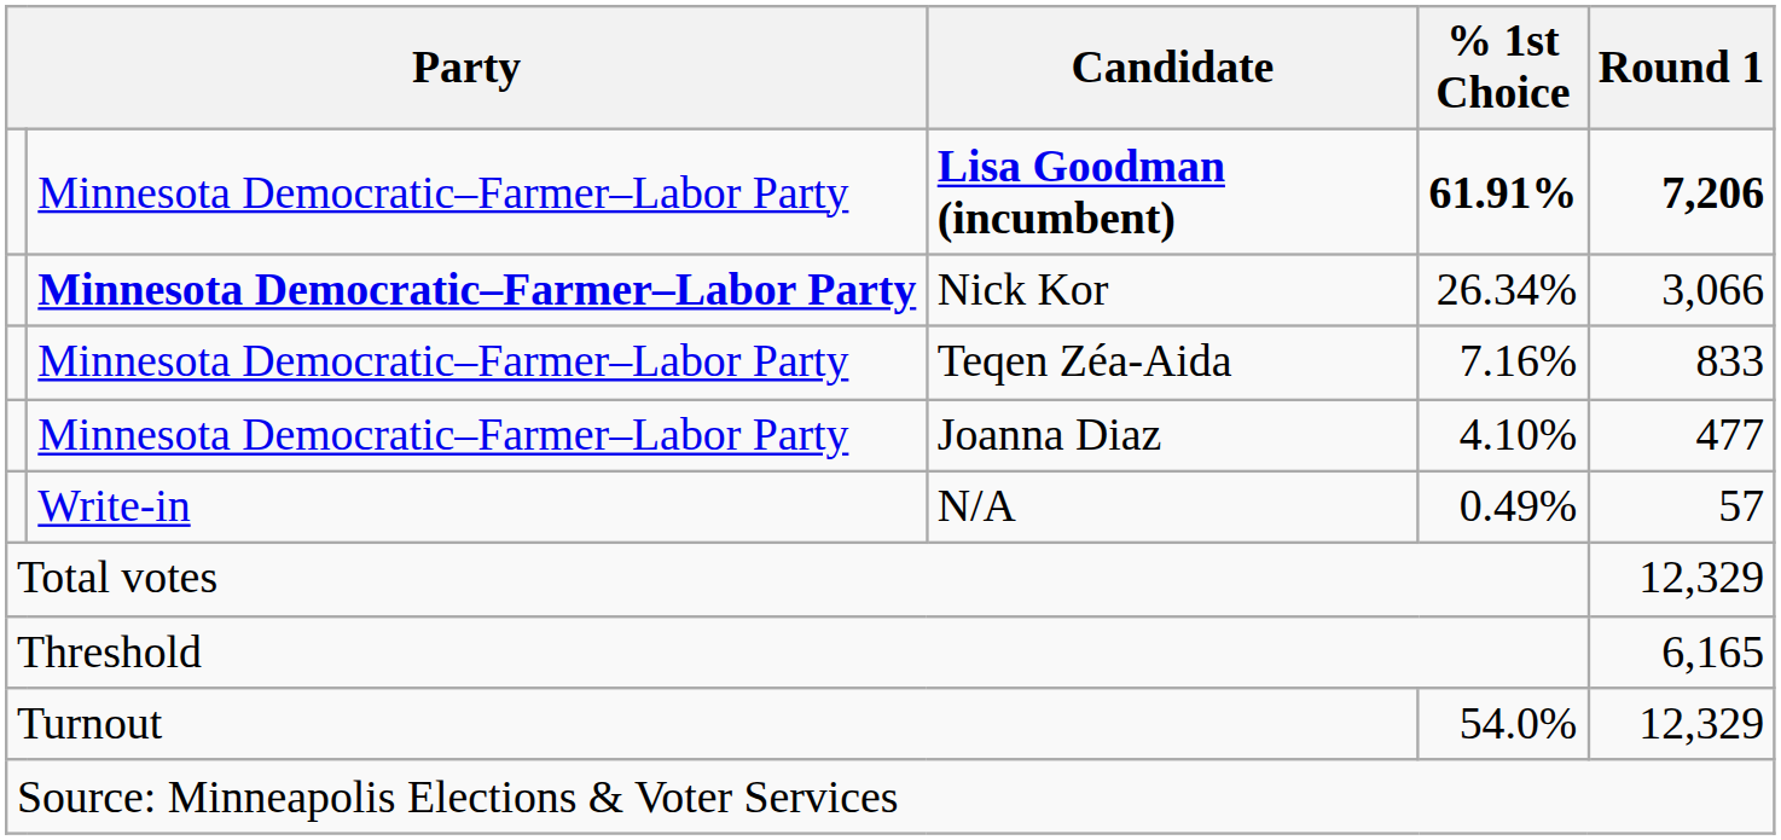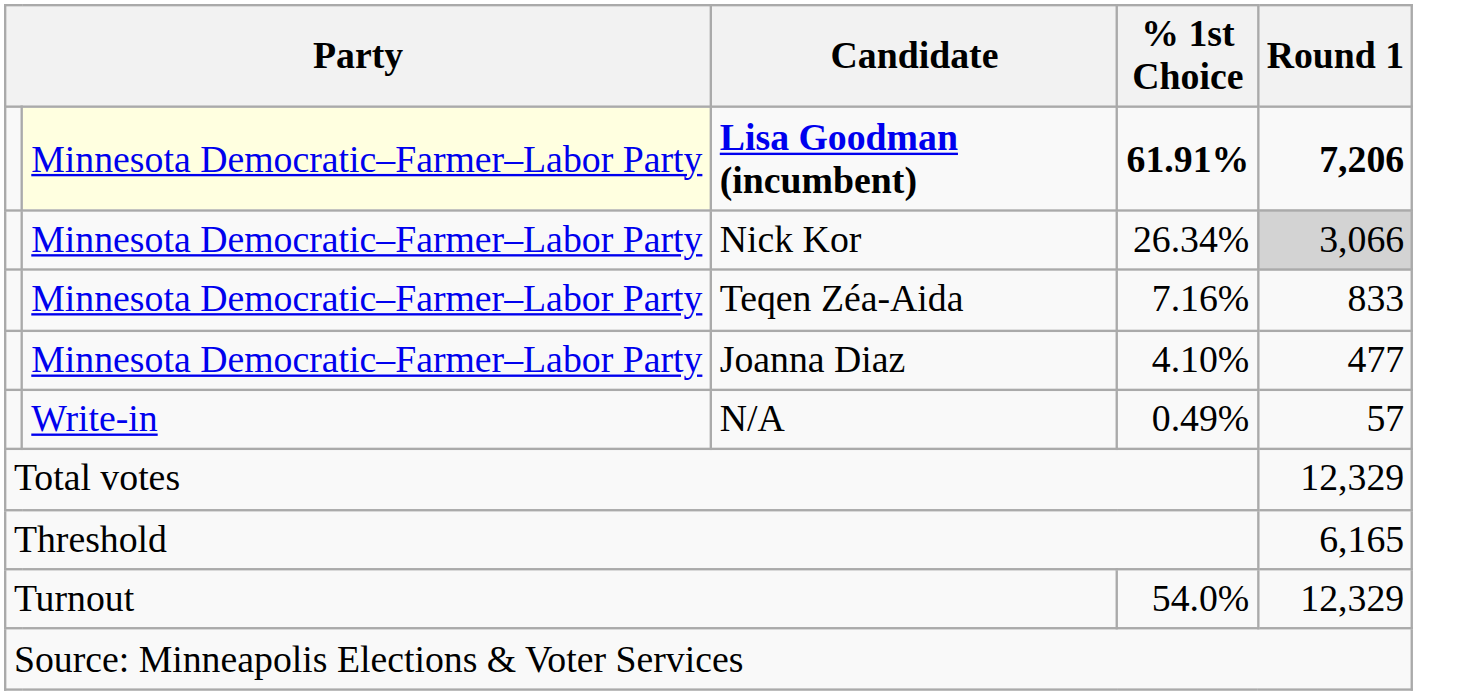Lisa Goodman (incumbent) | column 2: no background -> lightyellow background
Nick Kor | column 2: bold -> normal
Nick Kor | Round 1: no background -> lightgrey background
